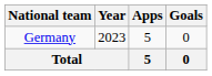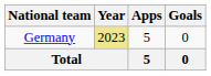Germany | Year: no background -> khaki background
